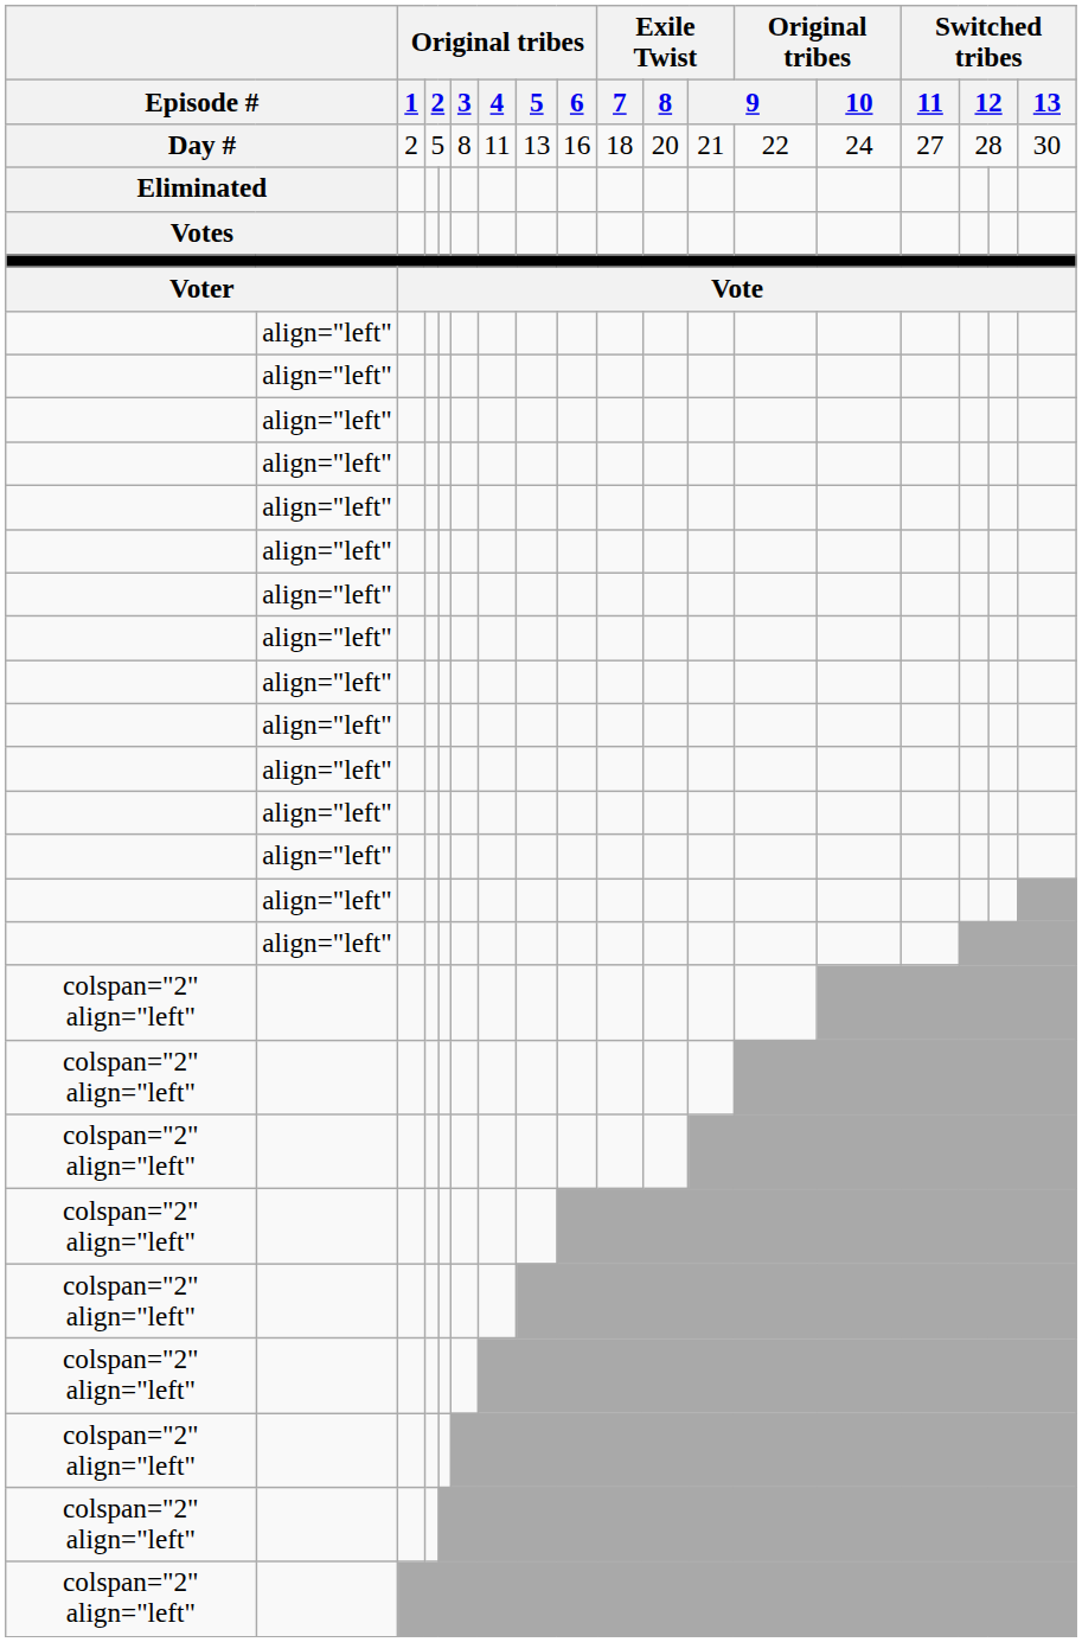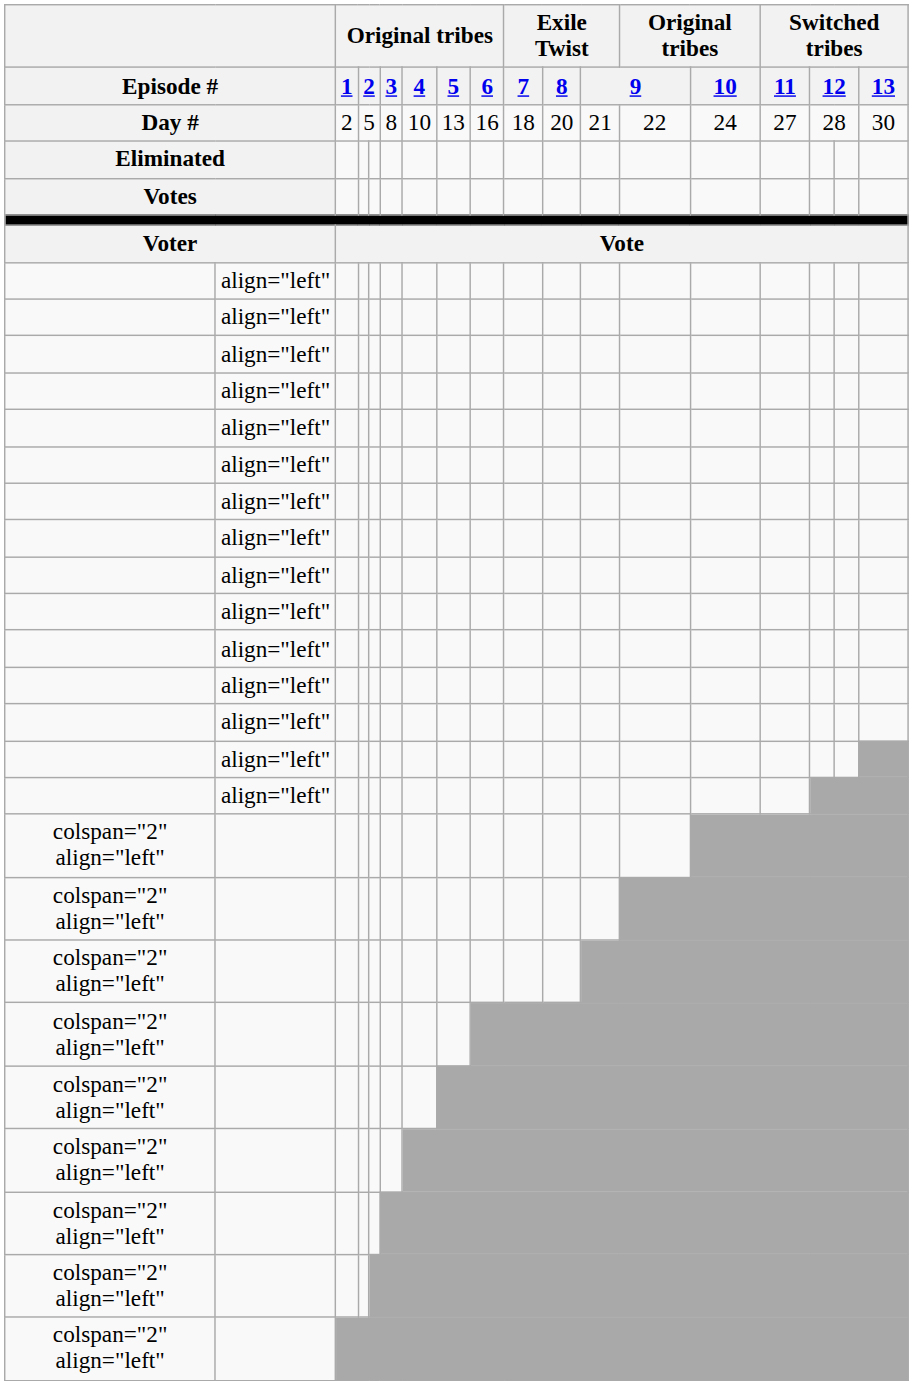Day # | Original tribes / 4: 11 -> 10
